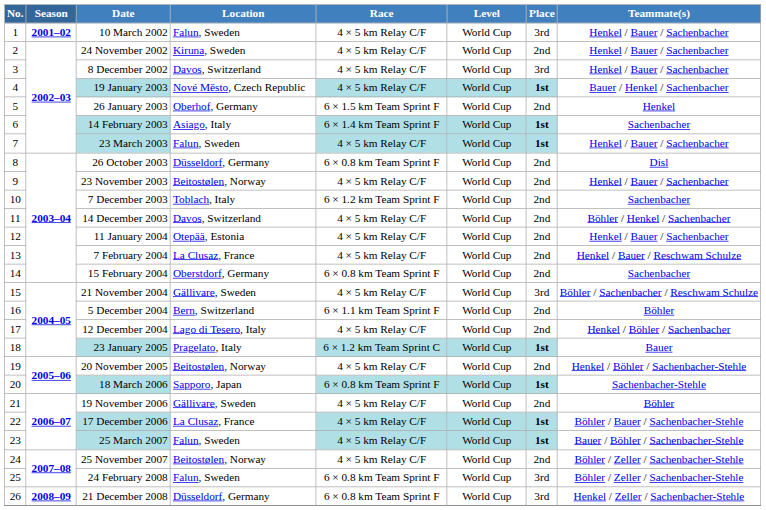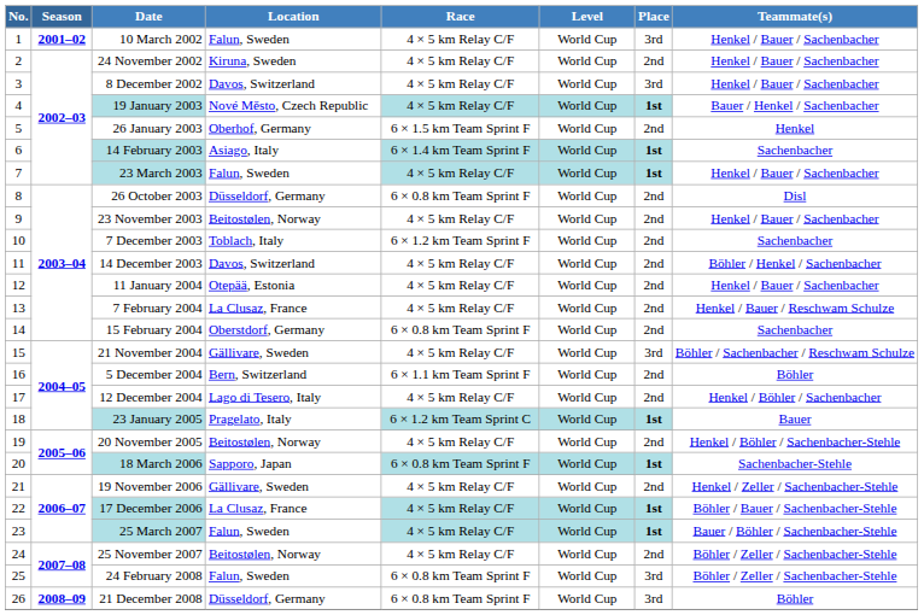19 November 2006 | Teammate(s): Böhler -> Henkel / Zeller / Sachenbacher-Stehle
21 December 2008 | Teammate(s): Henkel / Zeller / Sachenbacher-Stehle -> Böhler
